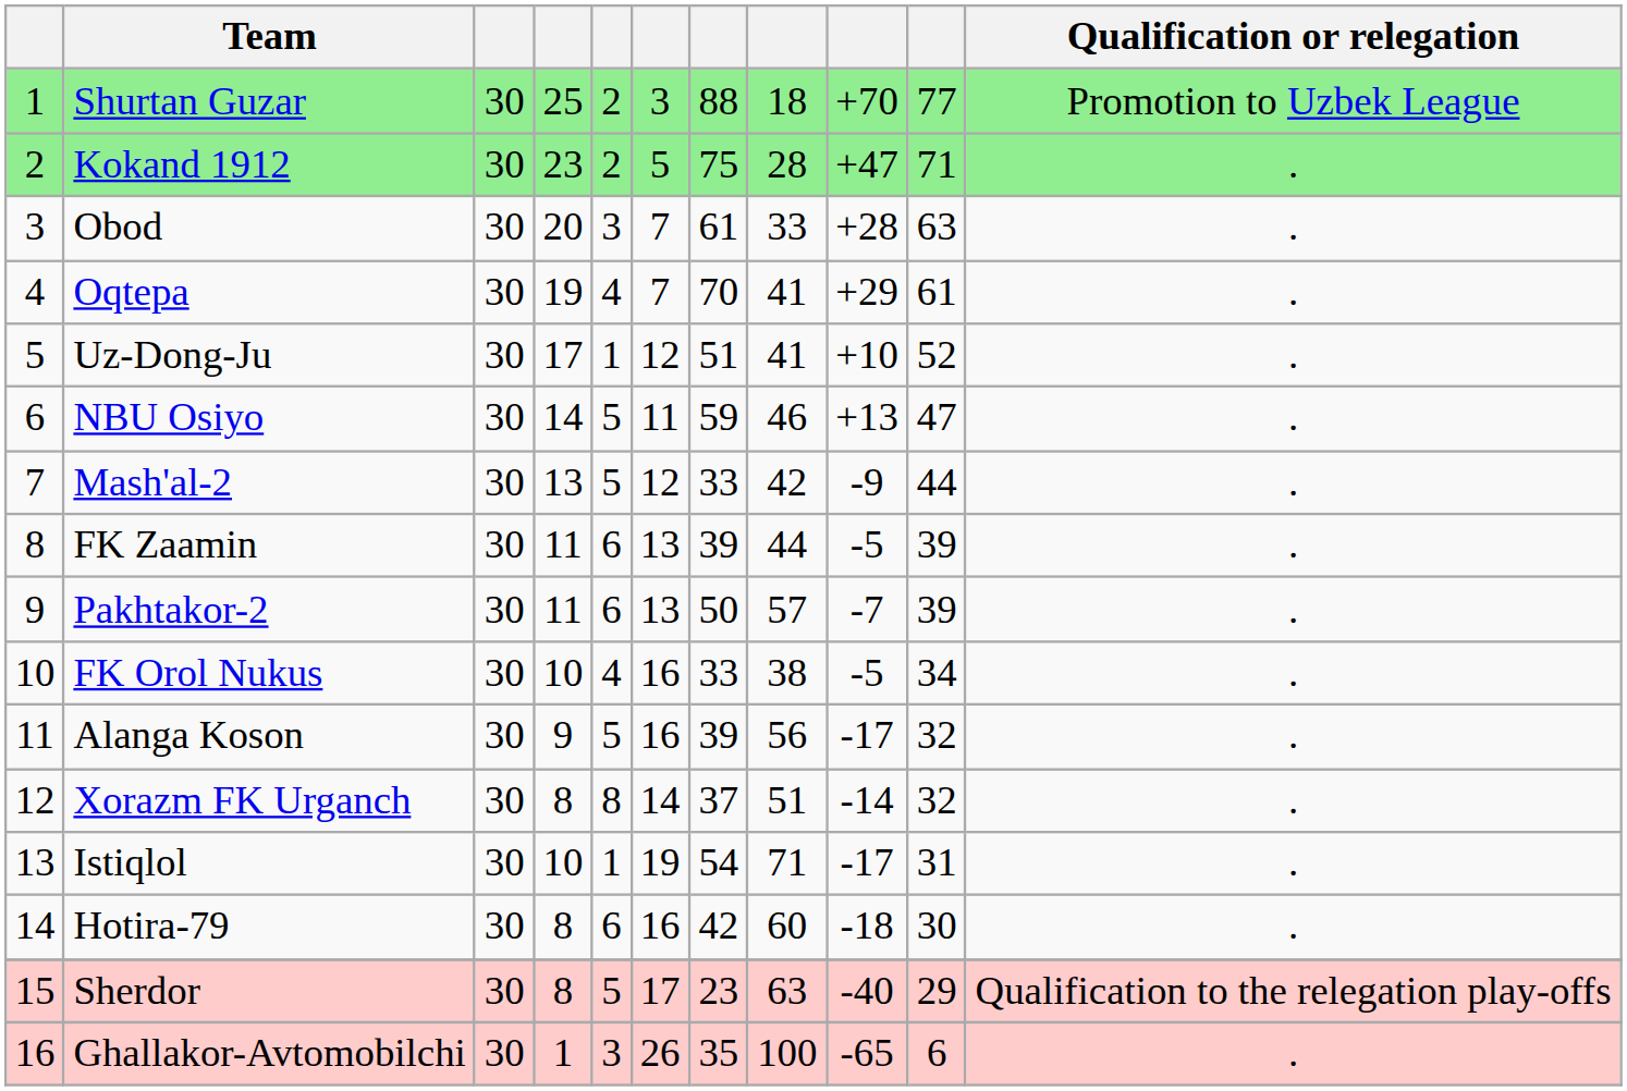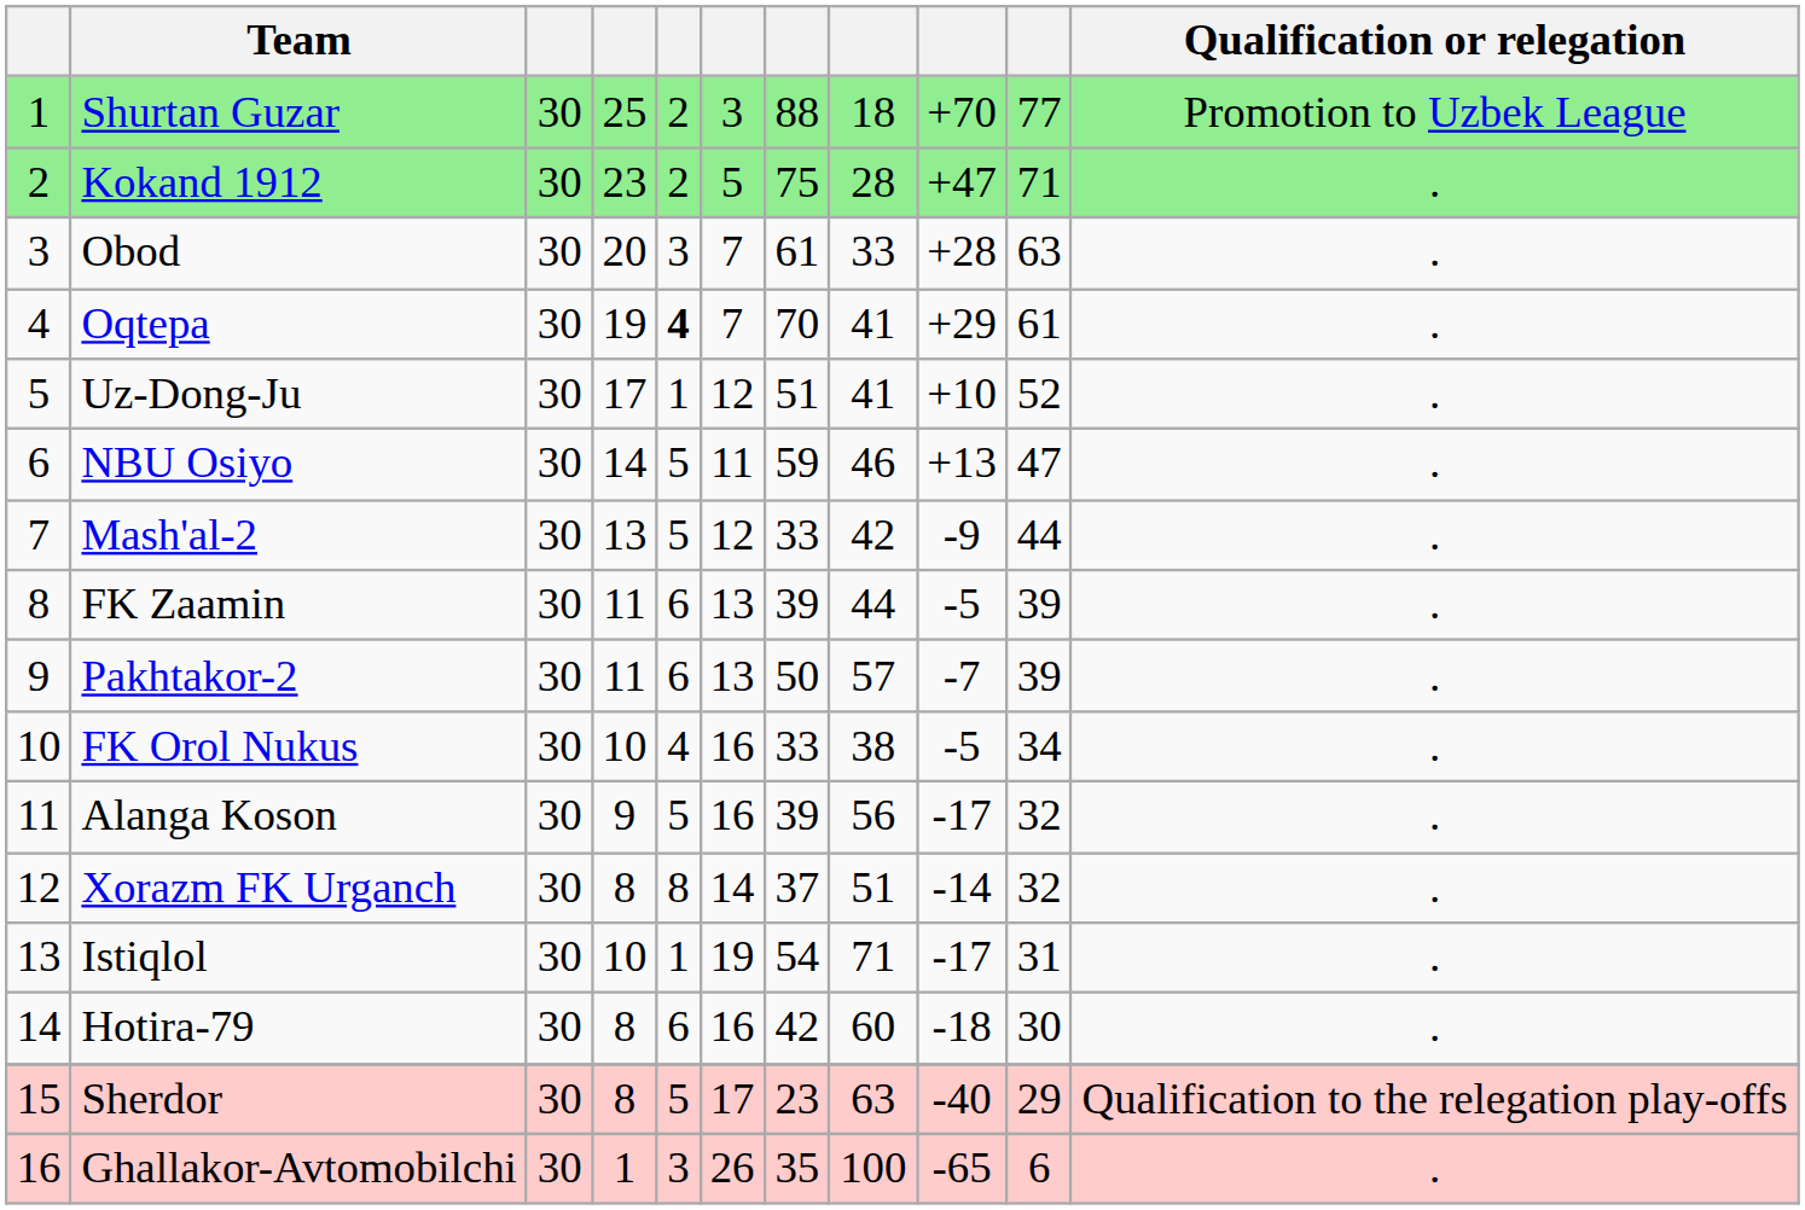Oqtepa | column 5: normal -> bold
